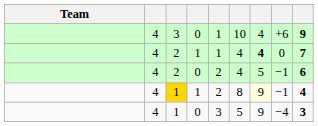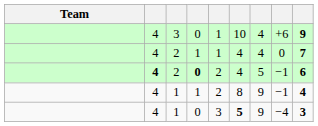row 3 | column 7: bold -> normal
row 4 | column 2: normal -> bold
row 4 | column 4: normal -> bold
row 5 | column 3: gold background -> no background
row 5 | column 7: lightyellow background -> no background
row 6 | column 6: normal -> bold
